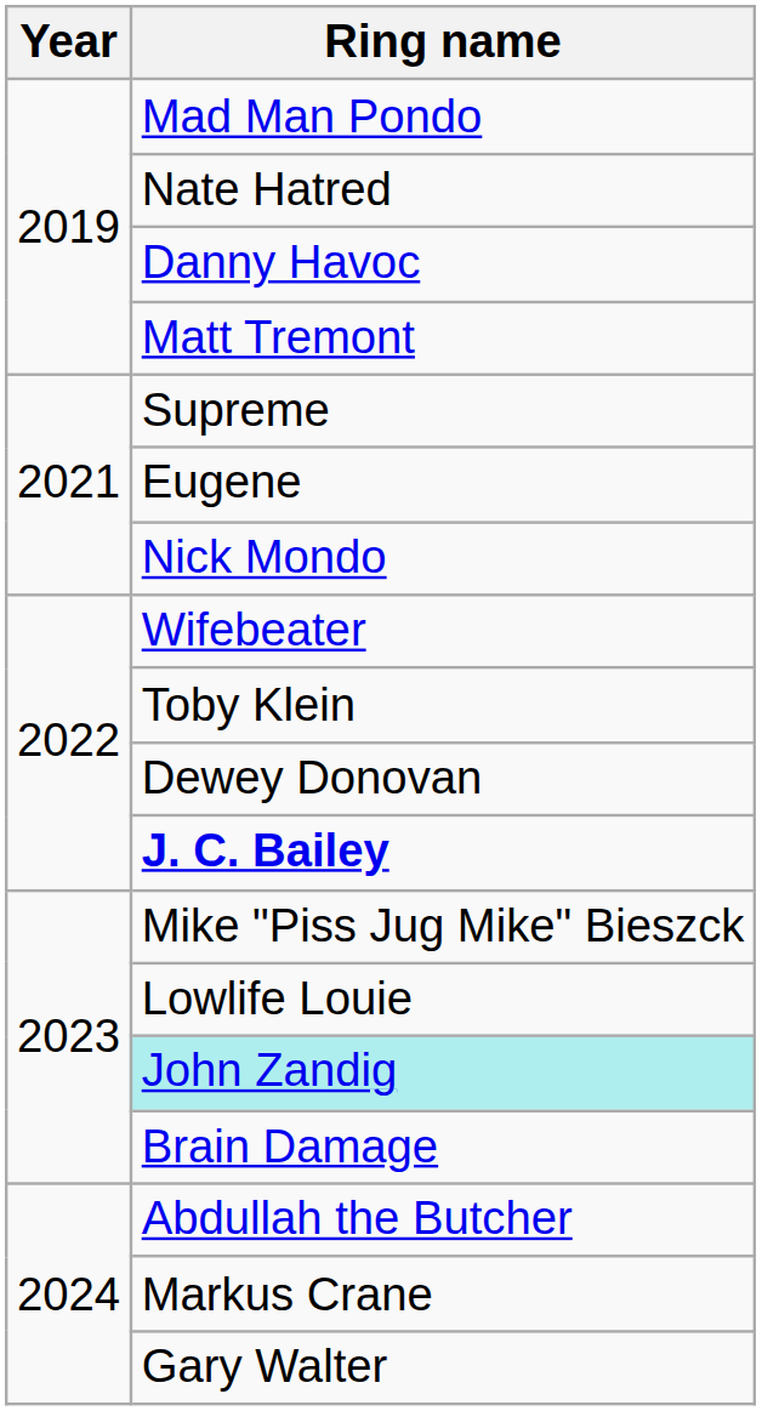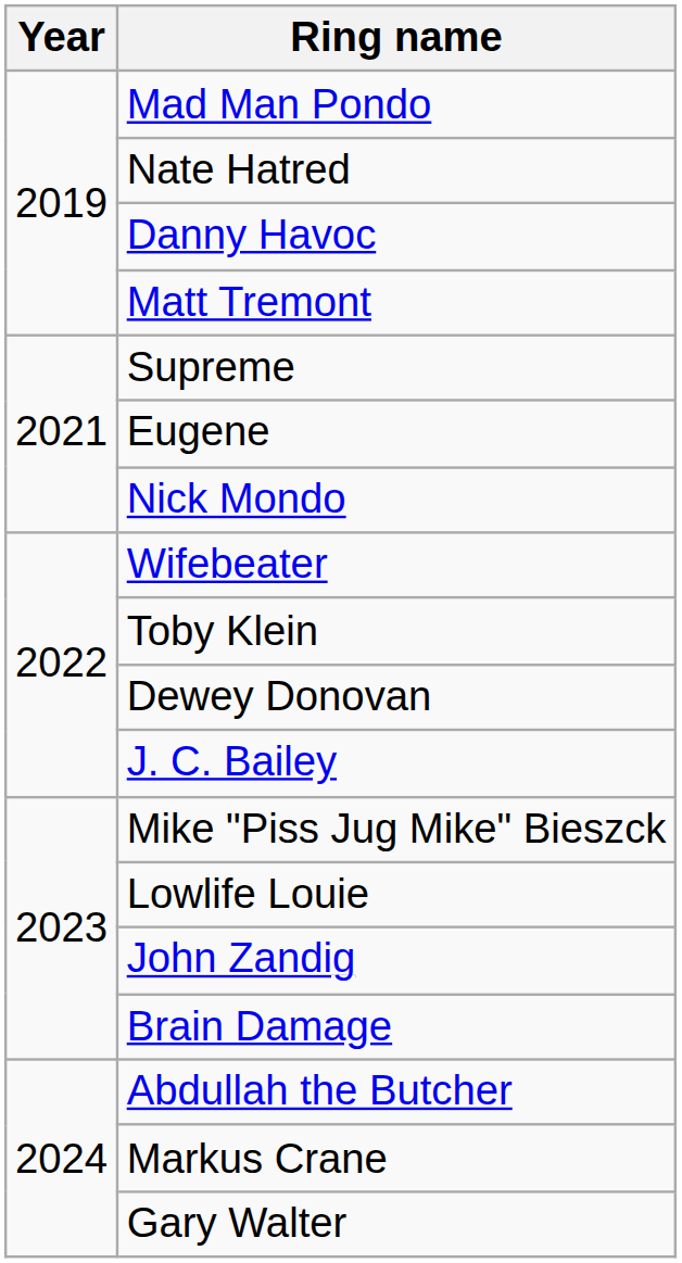J. C. Bailey | Ring name: bold -> normal
John Zandig | Ring name: paleturquoise background -> no background
